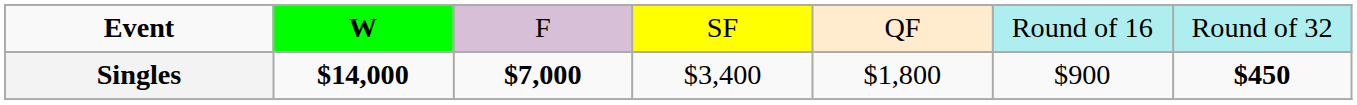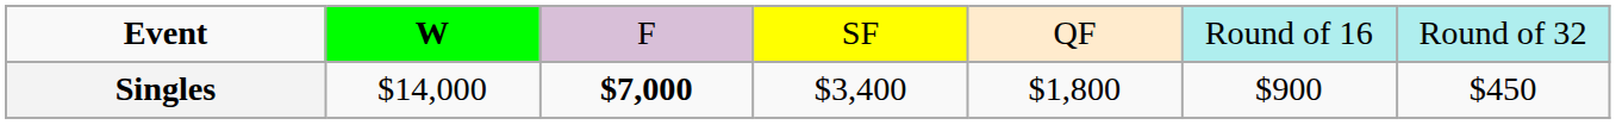Singles | column 2: bold -> normal
Singles | column 7: bold -> normal
